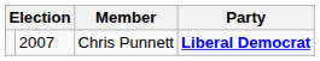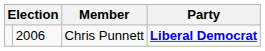Chris Punnett | column 2: 2007 -> 2006
